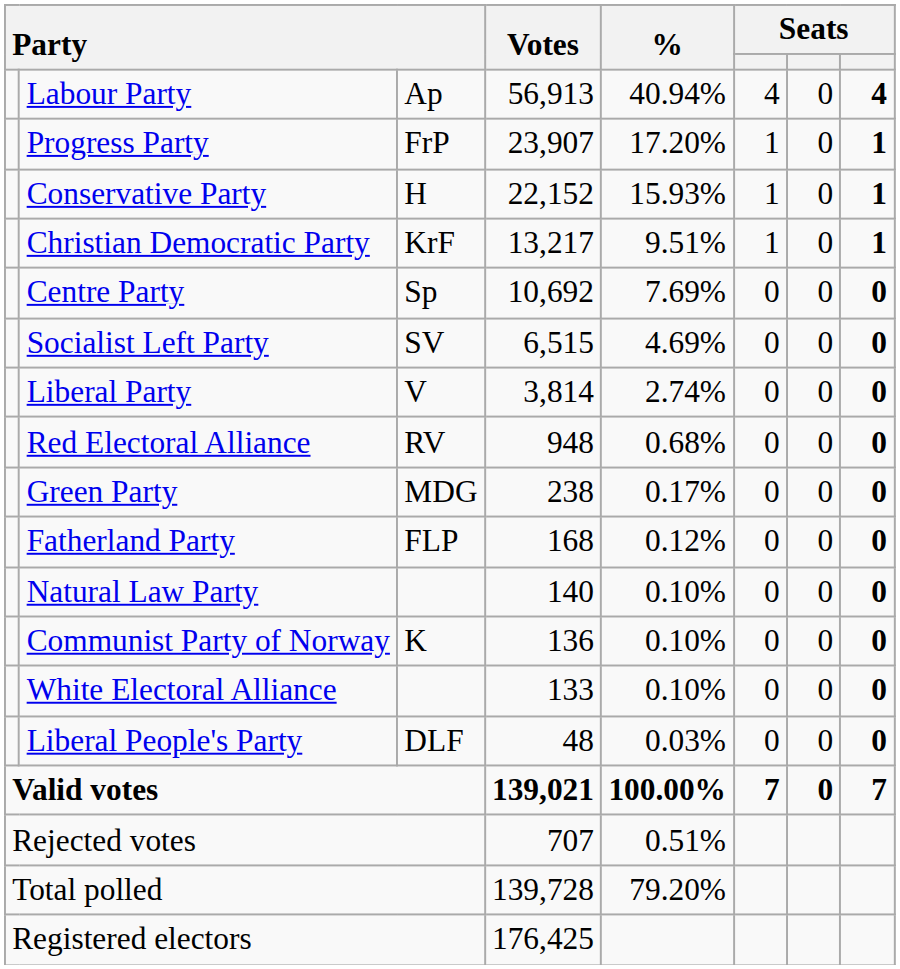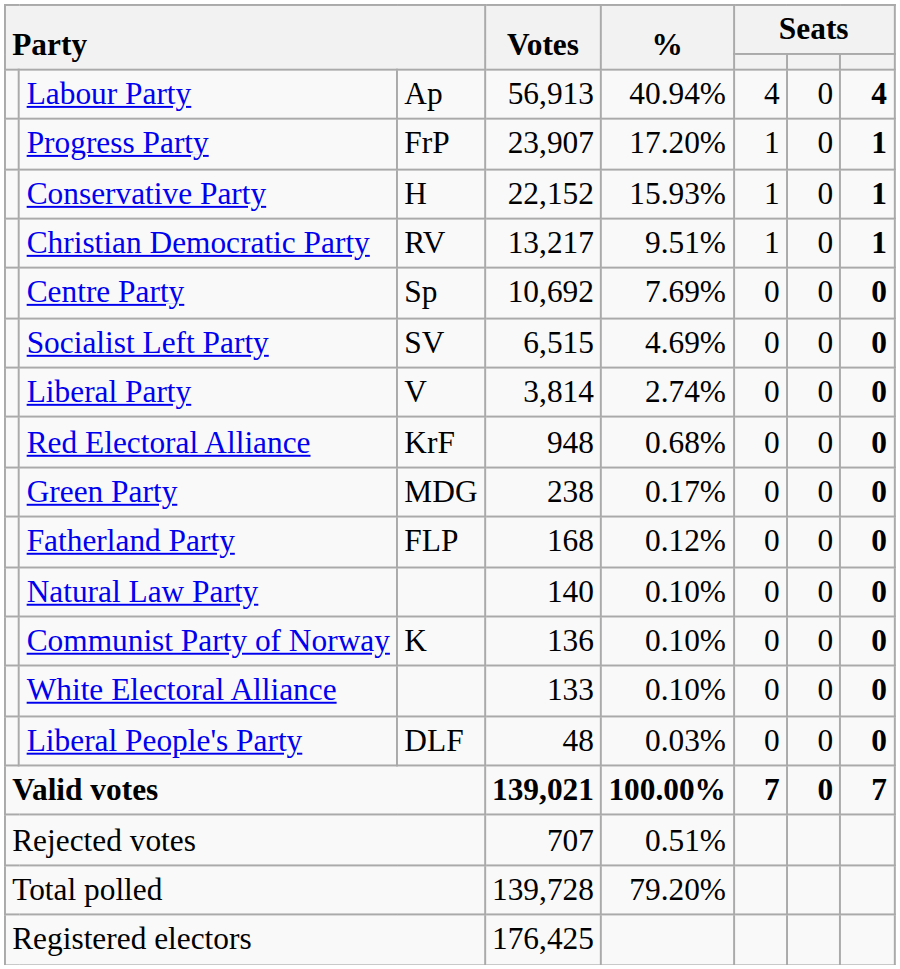Christian Democratic Party | column 3: KrF -> RV
Red Electoral Alliance | column 3: RV -> KrF
